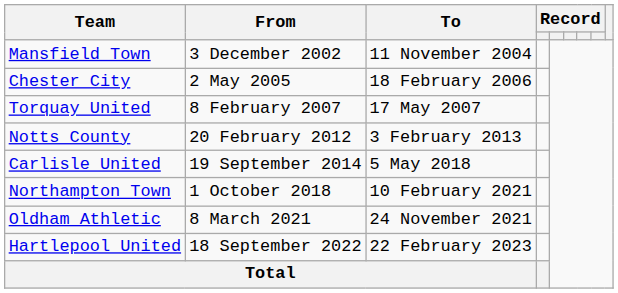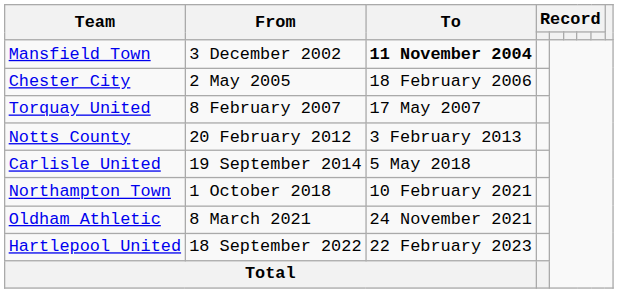Mansfield Town | To: normal -> bold
